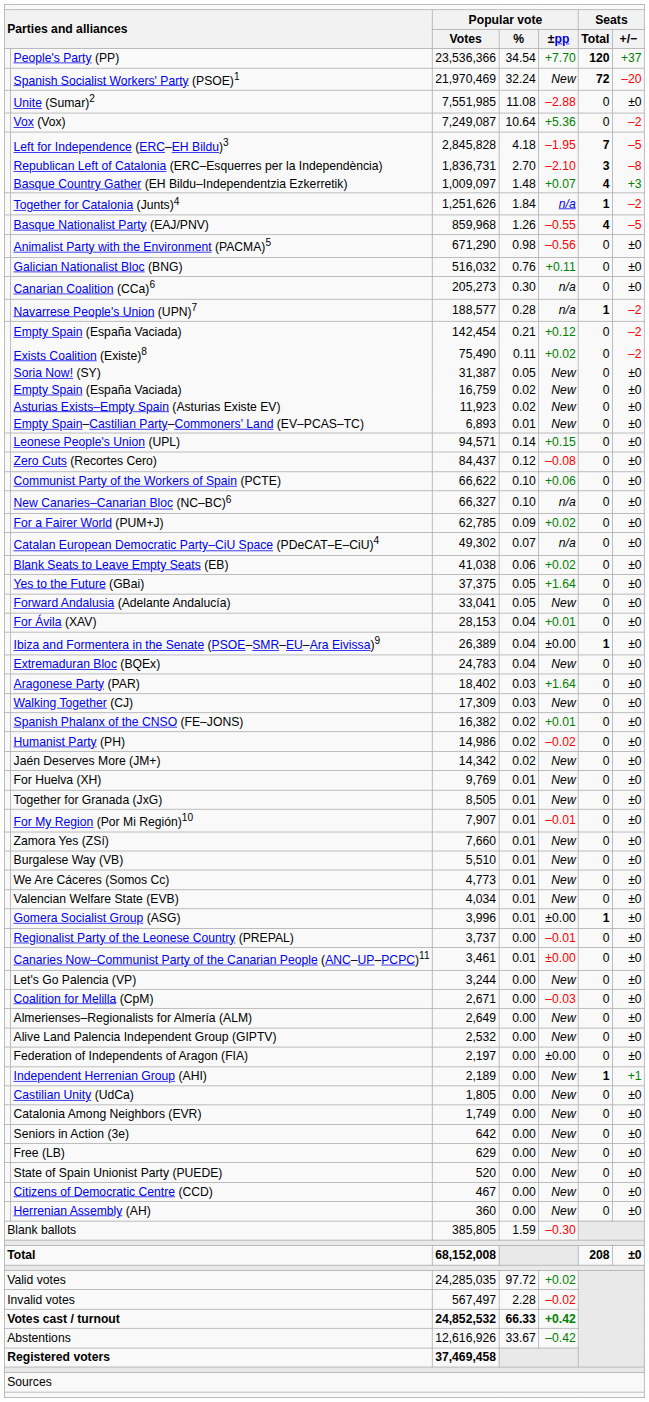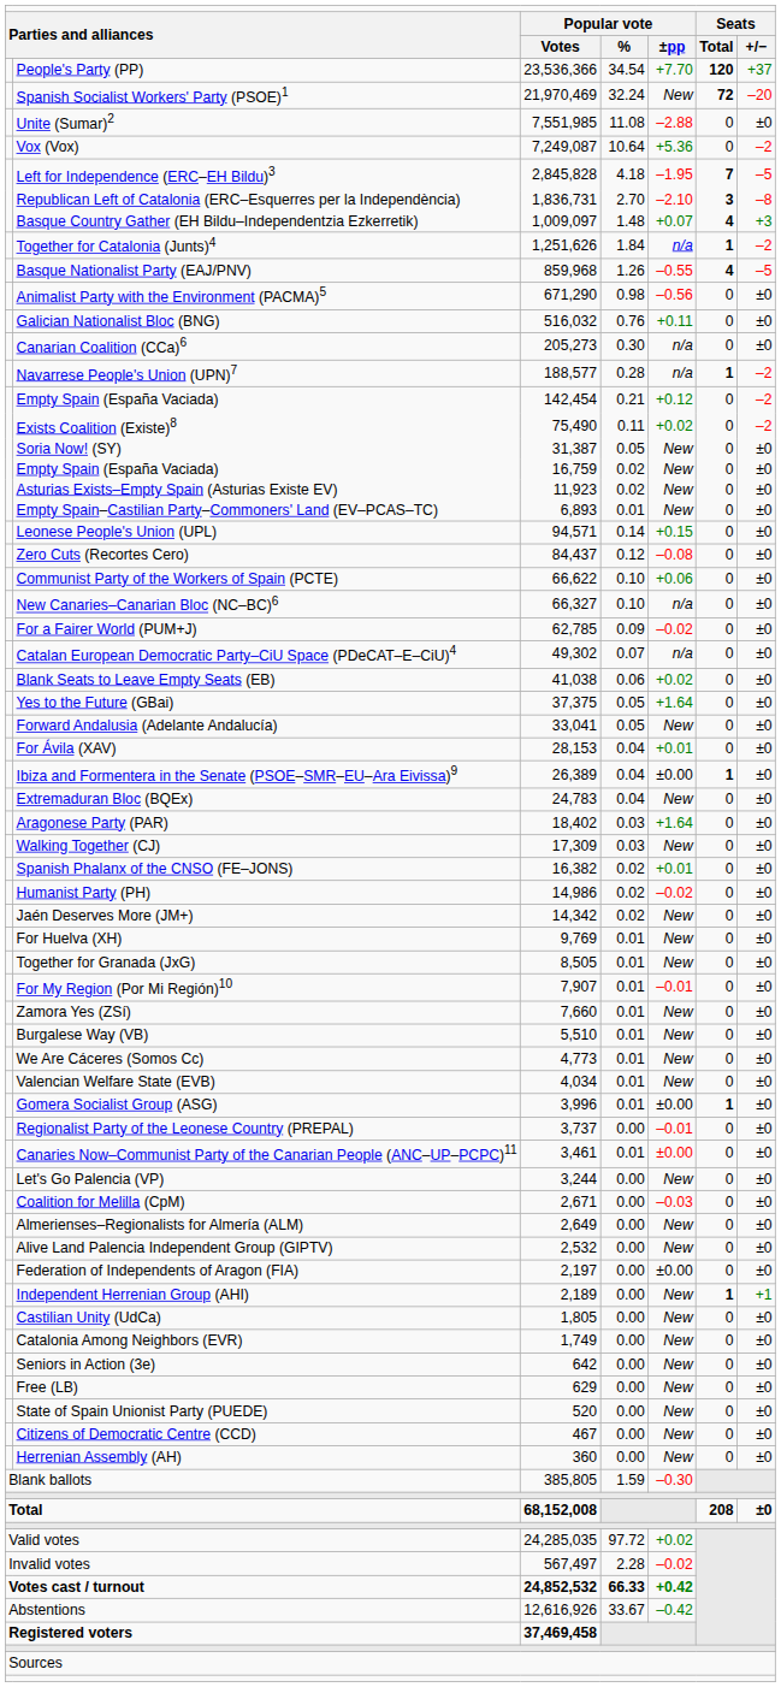For a Fairer World (PUM+J) | column 5: +0.02 -> –0.02
